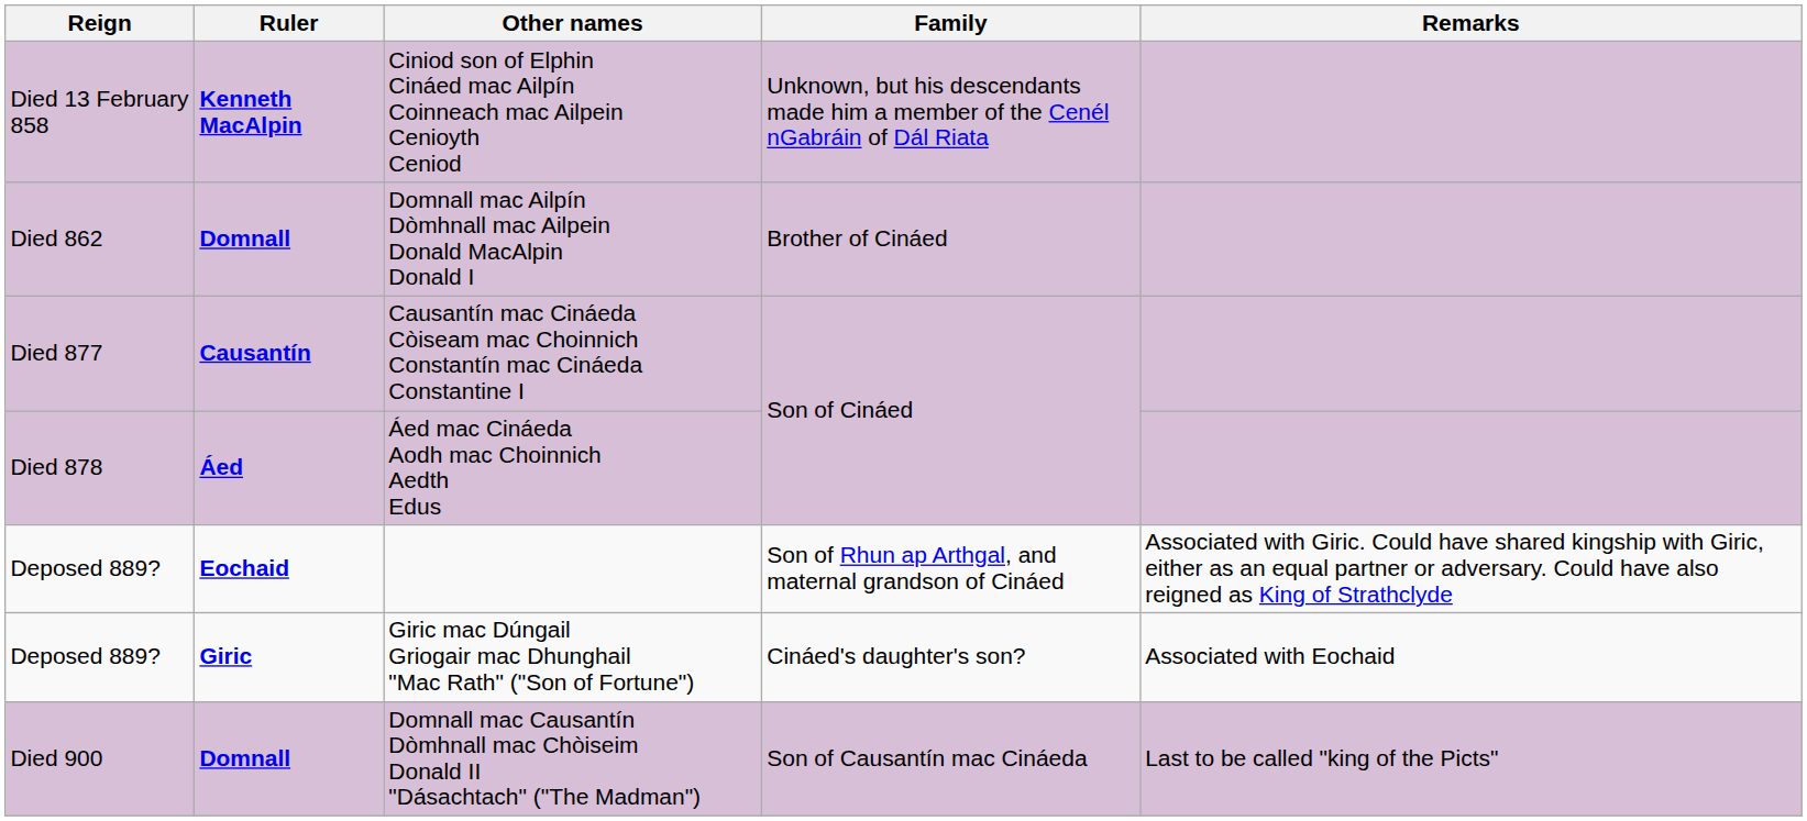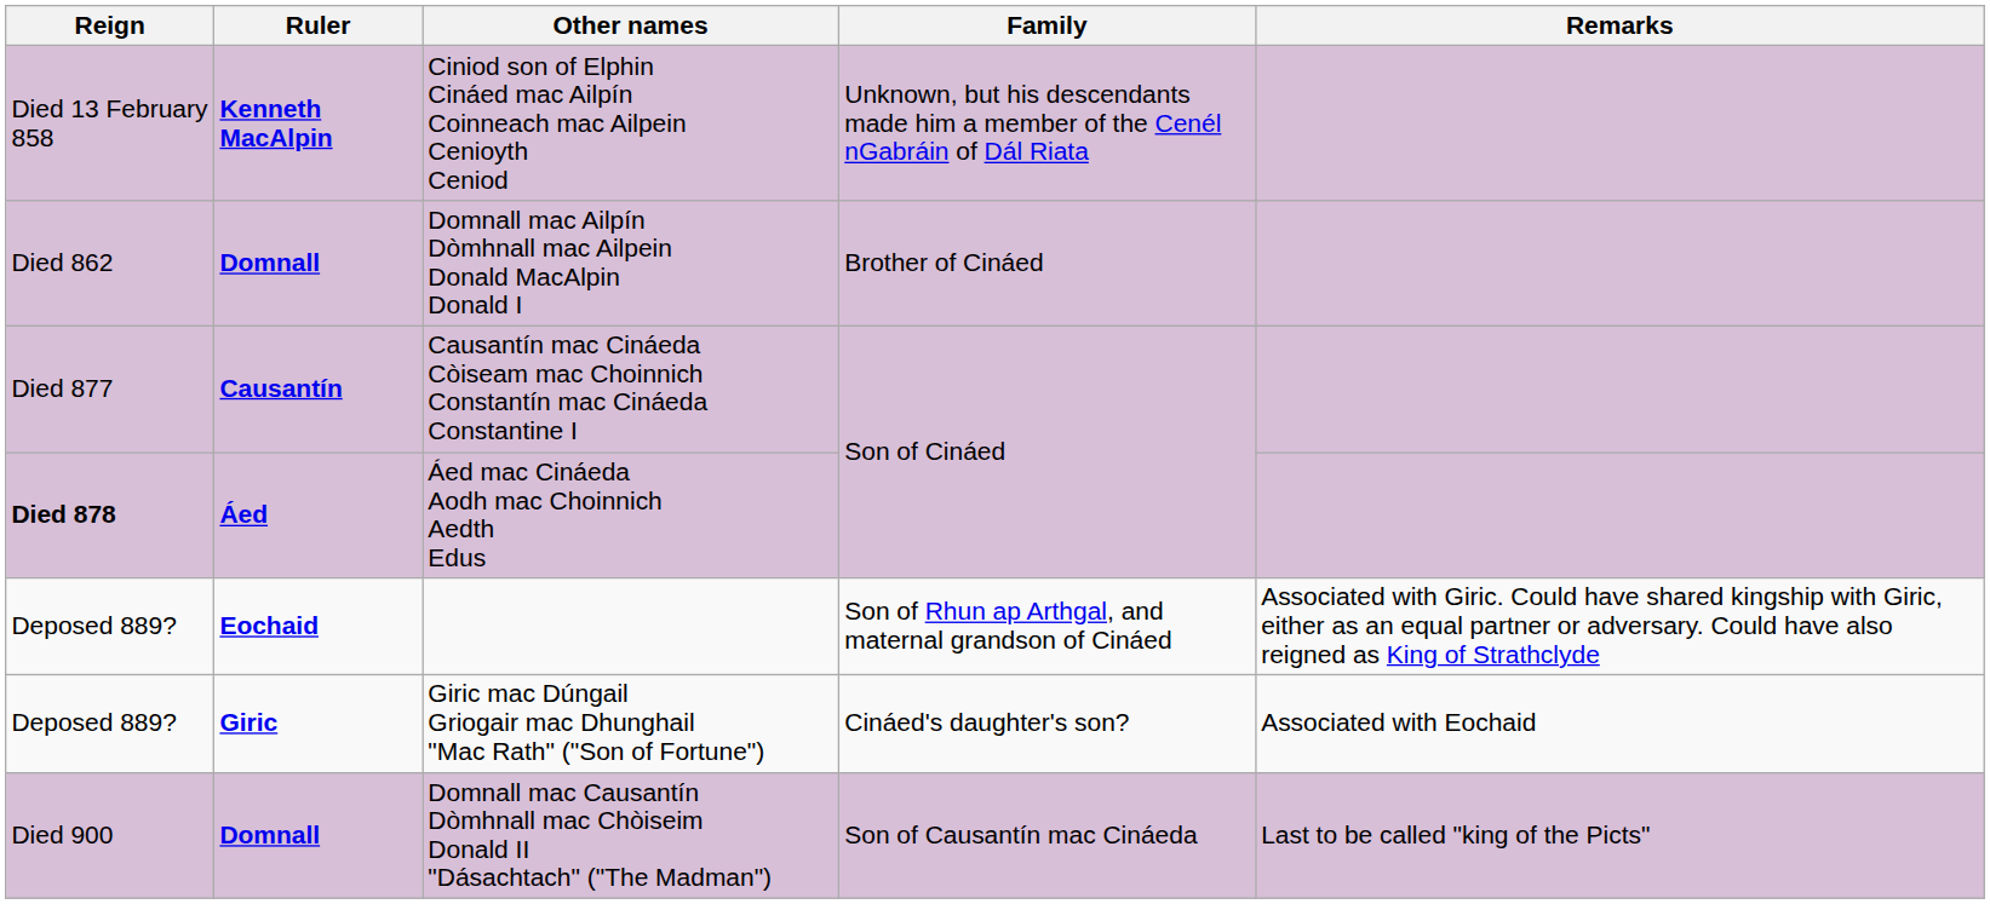Áed mac Cináeda Aodh mac Choinnich Aedth Edus | Reign: normal -> bold
